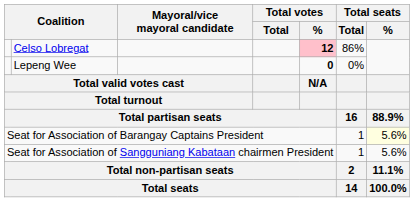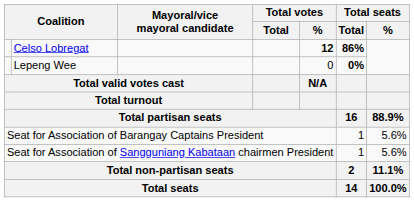Celso Lobregat | Total votes / %: pink background -> no background
Celso Lobregat | Total seats / Total: normal -> bold
Lepeng Wee | Total votes / %: bold -> normal
Lepeng Wee | Total seats / Total: normal -> bold
Seat for Association of Barangay Captains President | Total seats / %: lightyellow background -> no background
